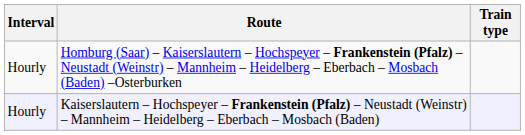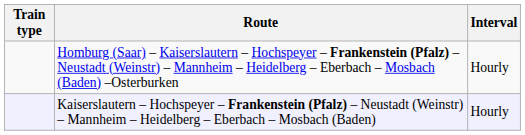columns swapped: Train type <-> Interval
